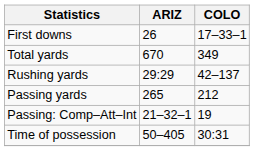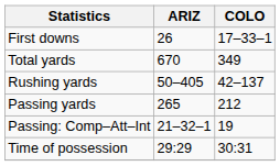Rushing yards | ARIZ: 29:29 -> 50–405
Time of possession | ARIZ: 50–405 -> 29:29
